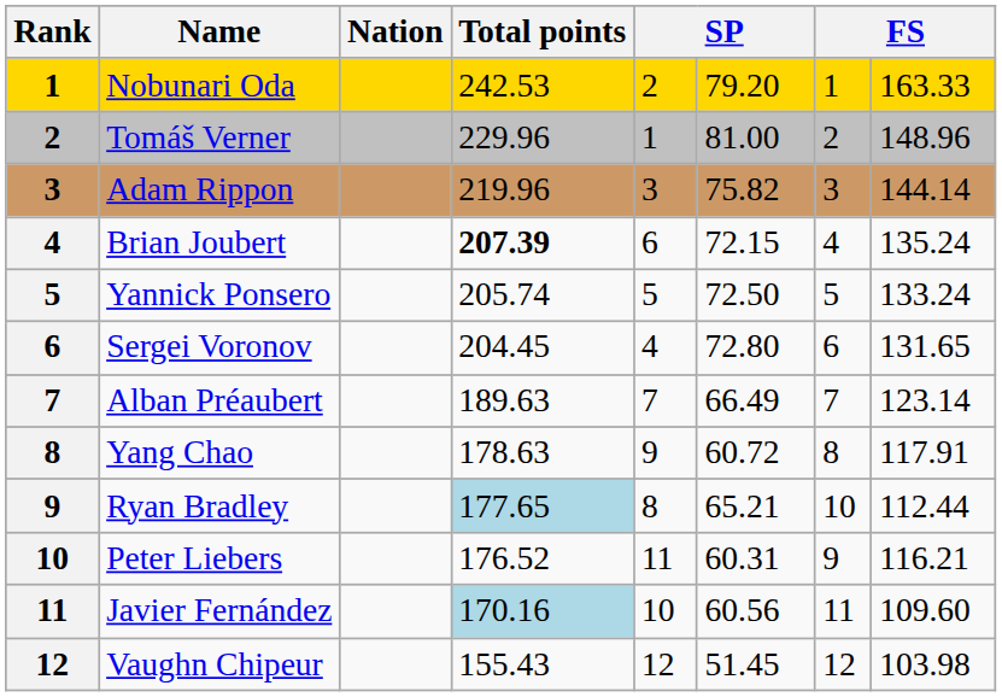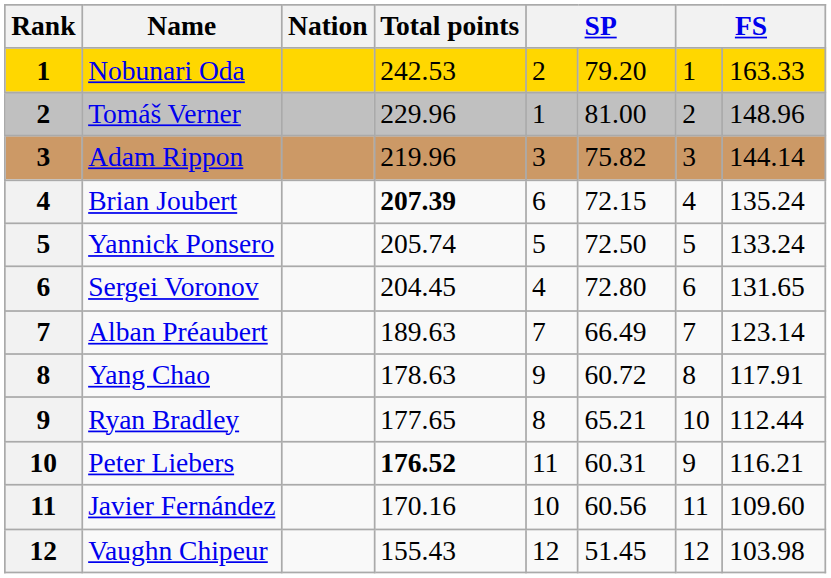Ryan Bradley | Total points: lightblue background -> no background
Peter Liebers | Total points: normal -> bold
Javier Fernández | Total points: lightblue background -> no background
